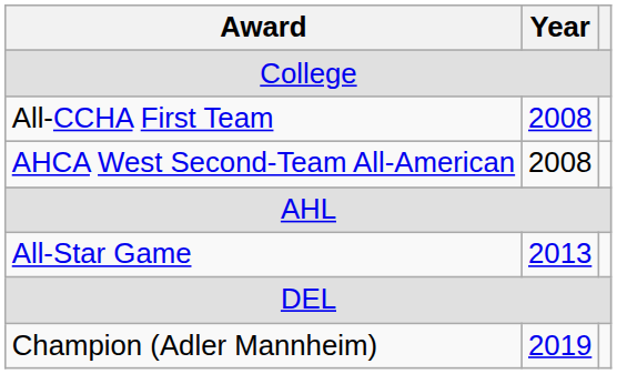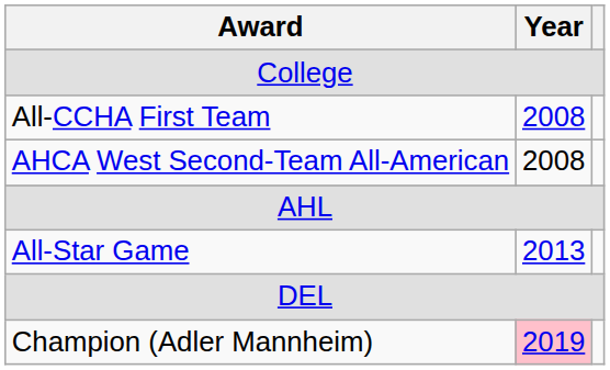Champion (Adler Mannheim) | Year: no background -> pink background
